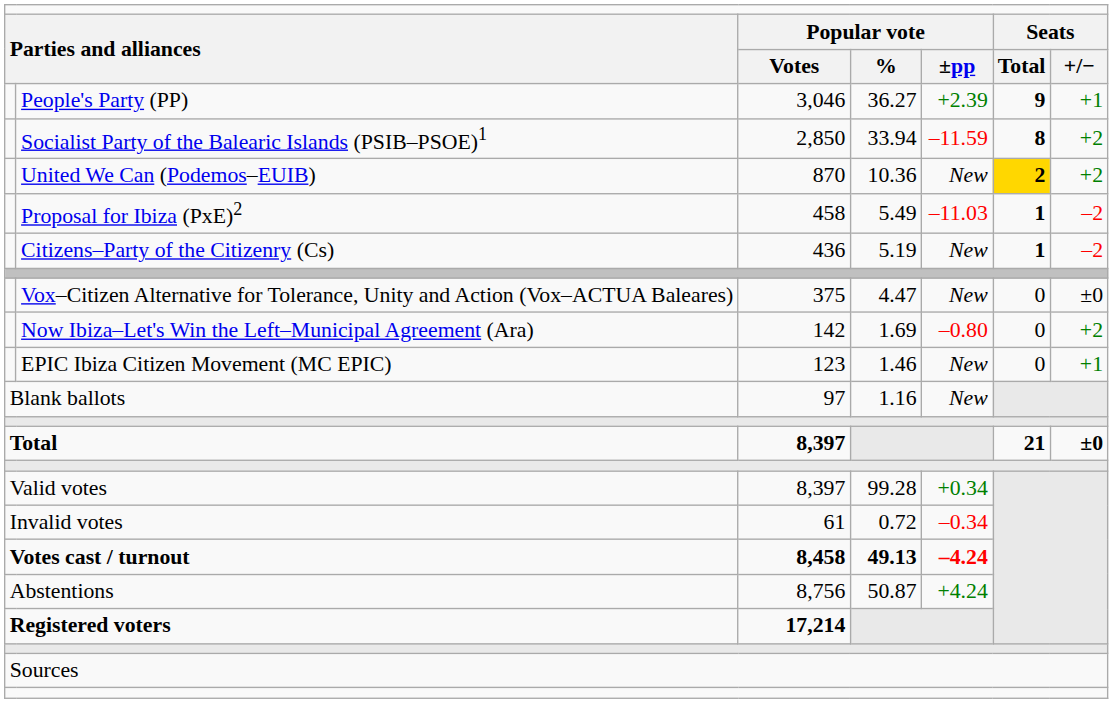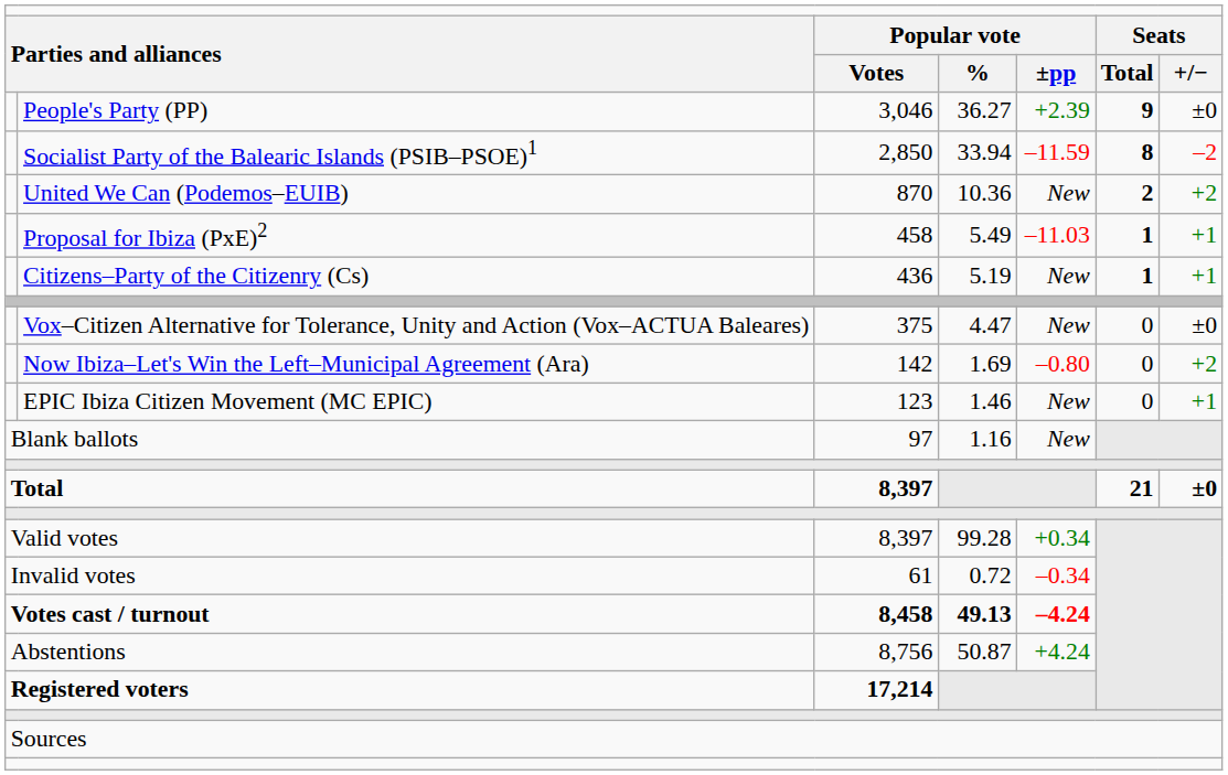People's Party (PP) | column 7: +1 -> ±0
Socialist Party of the Balearic Islands (PSIB–PSOE)1 | column 7: +2 -> –2
United We Can (Podemos–EUIB) | column 6: gold background -> no background
Proposal for Ibiza (PxE)2 | column 7: –2 -> +1
Citizens–Party of the Citizenry (Cs) | column 7: –2 -> +1
